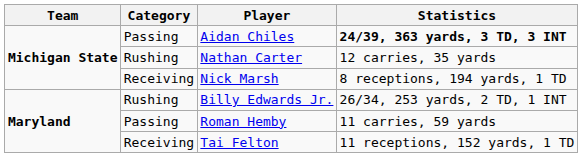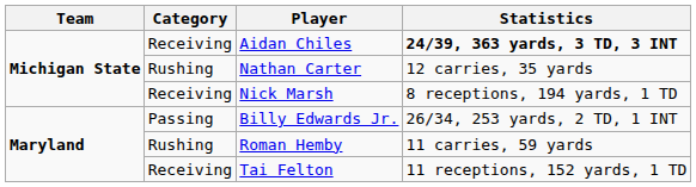Aidan Chiles | Category: Passing -> Receiving
Billy Edwards Jr. | Category: Rushing -> Passing
Roman Hemby | Category: Passing -> Rushing
